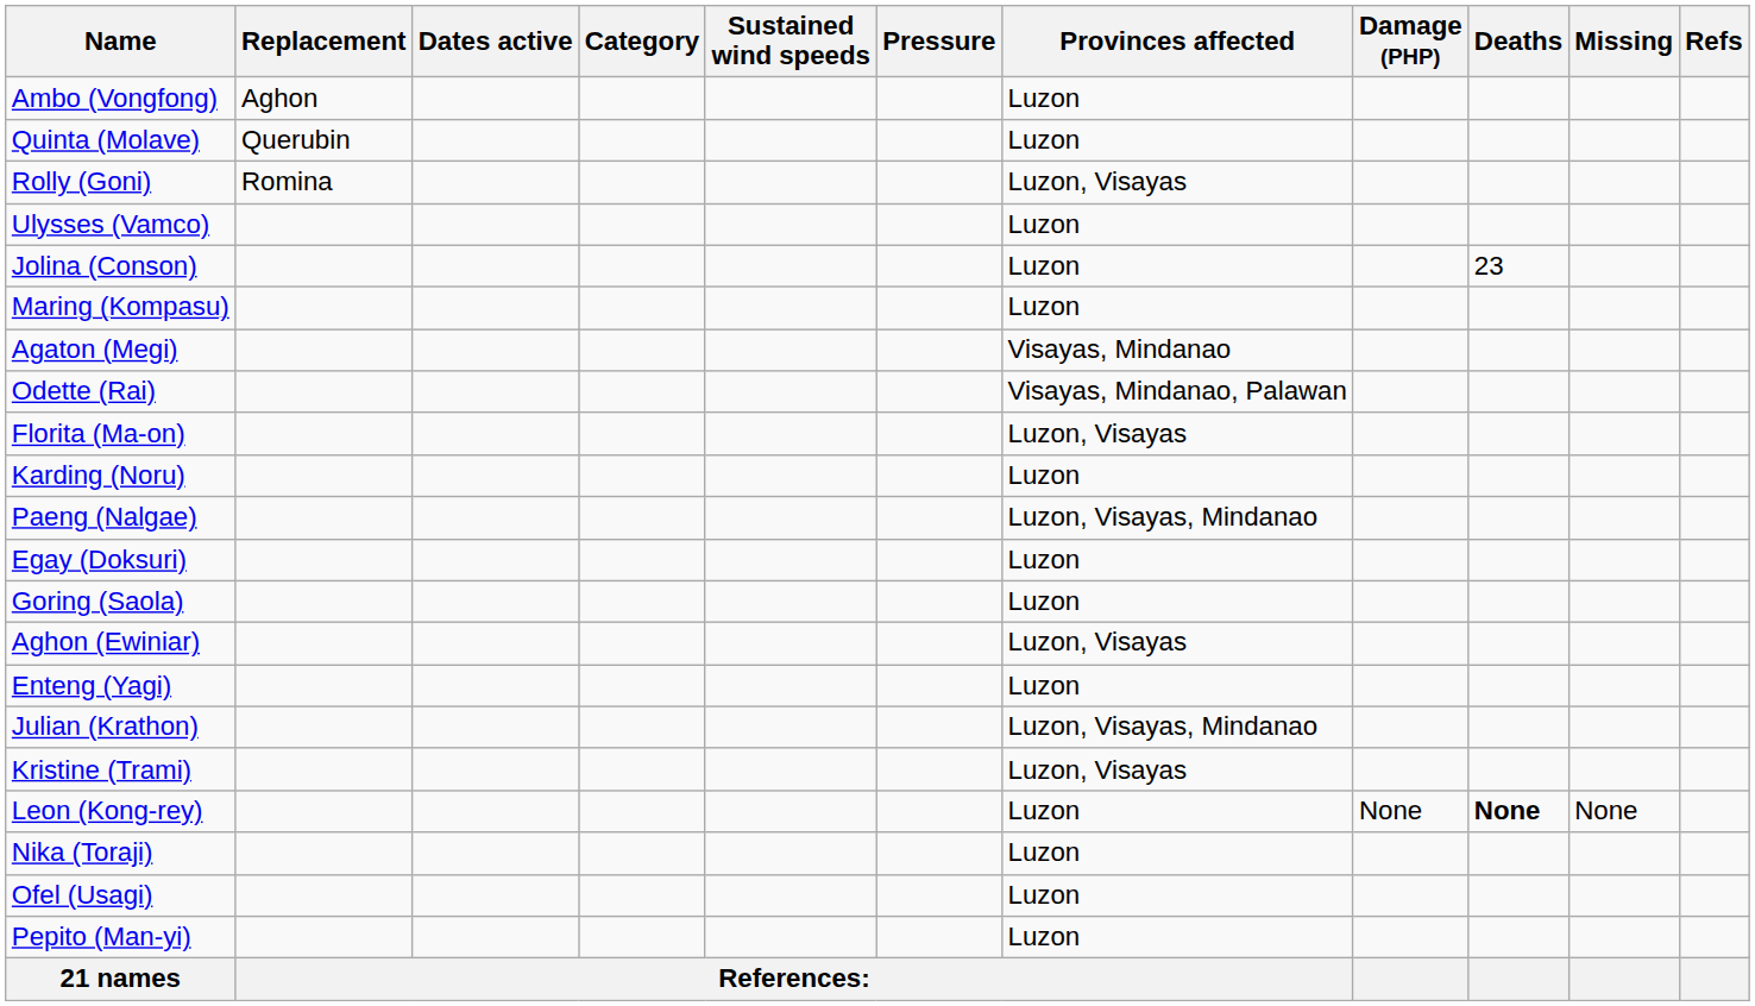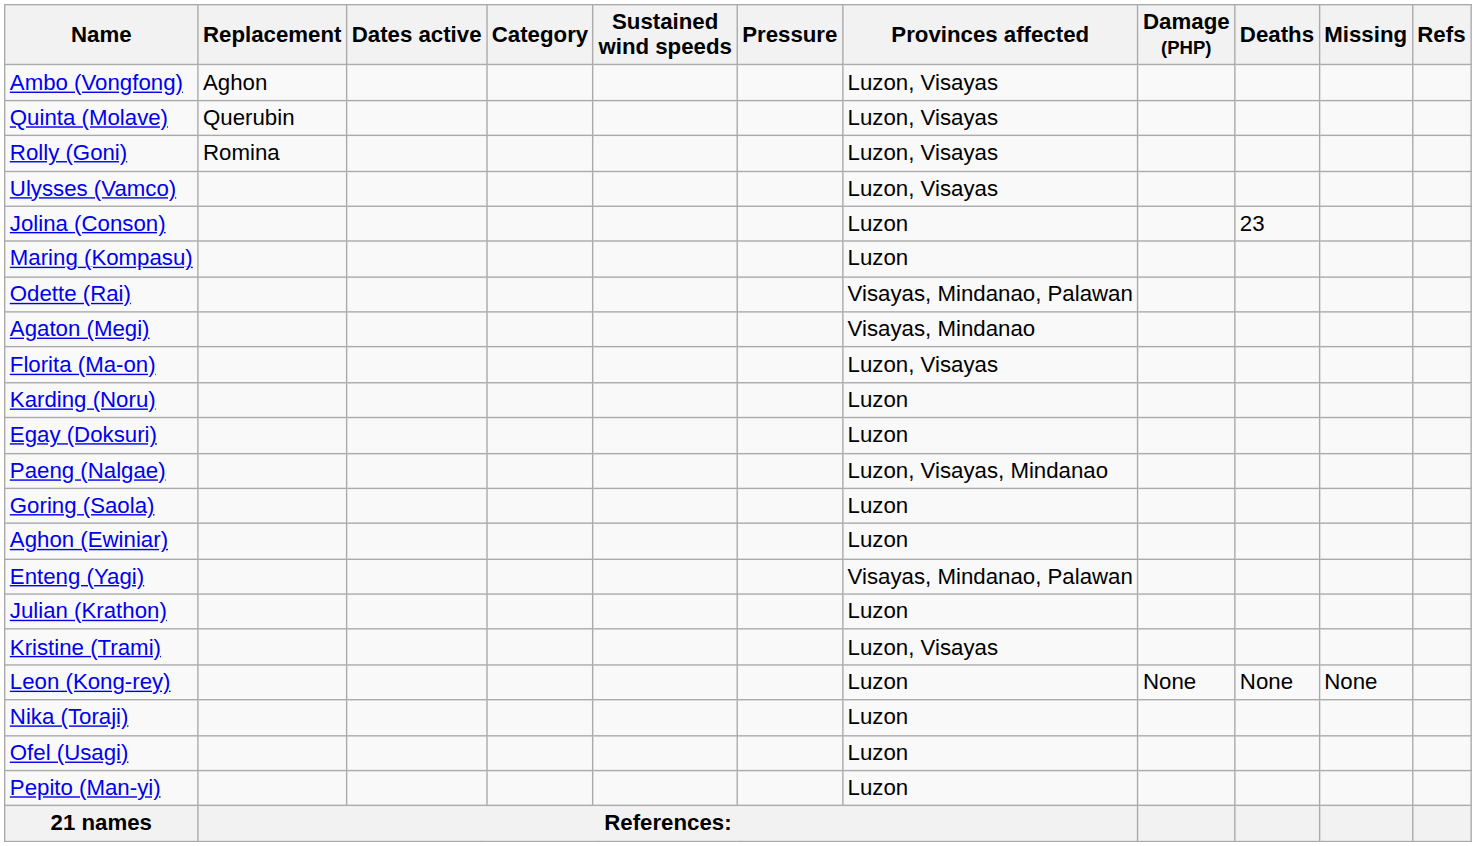Ambo (Vongfong) | Provinces affected: Luzon -> Luzon, Visayas
Quinta (Molave) | Provinces affected: Luzon -> Luzon, Visayas
Ulysses (Vamco) | Provinces affected: Luzon -> Luzon, Visayas
rows swapped: Odette (Rai) <-> Agaton (Megi)
rows swapped: Paeng (Nalgae) <-> Egay (Doksuri)
Aghon (Ewiniar) | Provinces affected: Luzon, Visayas -> Luzon
Enteng (Yagi) | Provinces affected: Luzon -> Visayas, Mindanao, Palawan
Julian (Krathon) | Provinces affected: Luzon, Visayas, Mindanao -> Luzon
Leon (Kong-rey) | Deaths: bold -> normal
